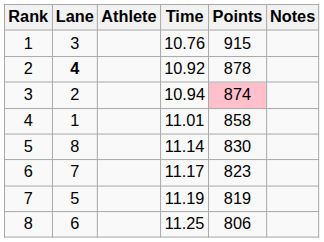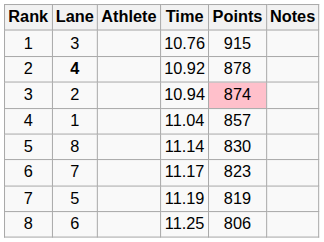row 5 | Time: 11.01 -> 11.04
row 5 | Points: 858 -> 857
